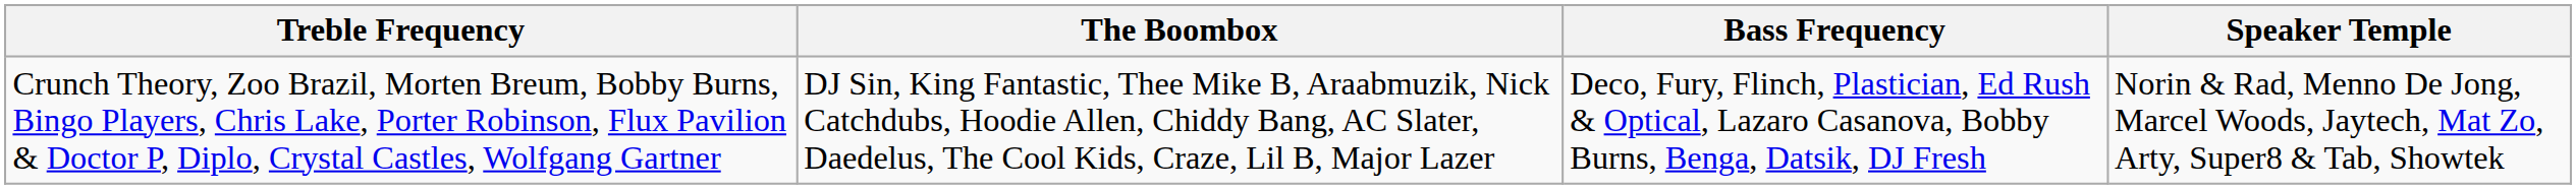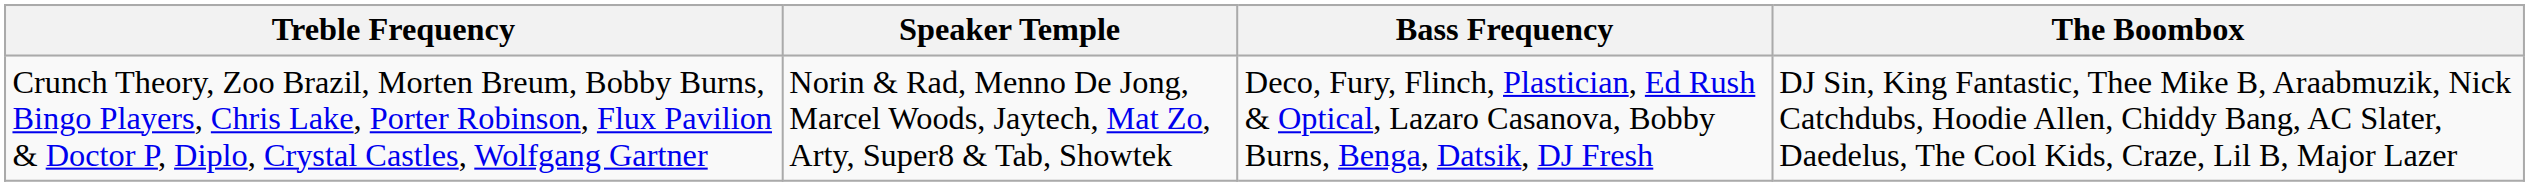columns swapped: Speaker Temple <-> The Boombox
